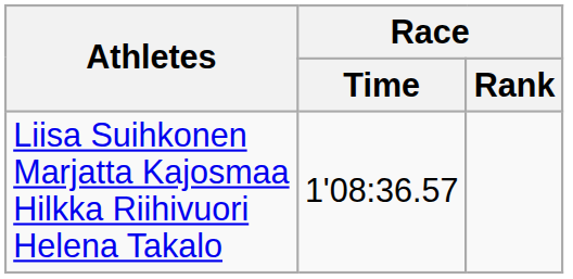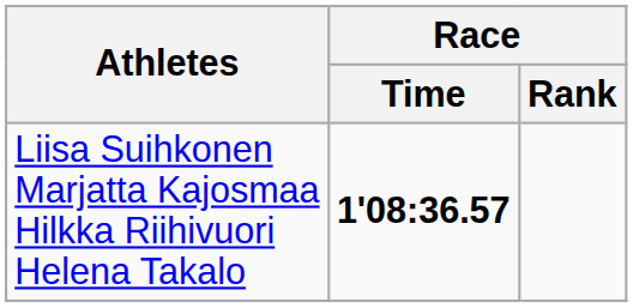row 3 | Race / Time: normal -> bold
